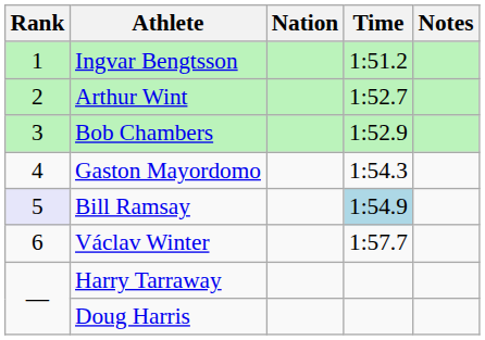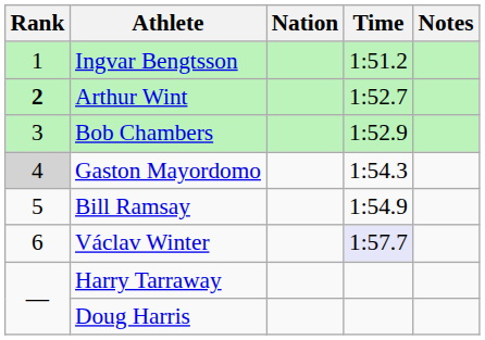Arthur Wint | Rank: normal -> bold
Gaston Mayordomo | Rank: no background -> lightgrey background
Bill Ramsay | Rank: lavender background -> no background
Bill Ramsay | Time: lightblue background -> no background
Václav Winter | Time: no background -> lavender background
